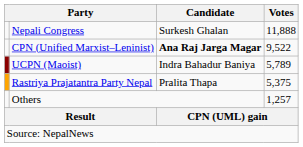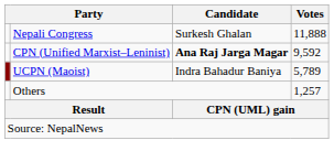CPN (Unified Marxist–Leninist) | Votes: 9,522 -> 9,592
- row: Rastriya Prajatantra Party Nepal | Pralita Thapa | 5,375
